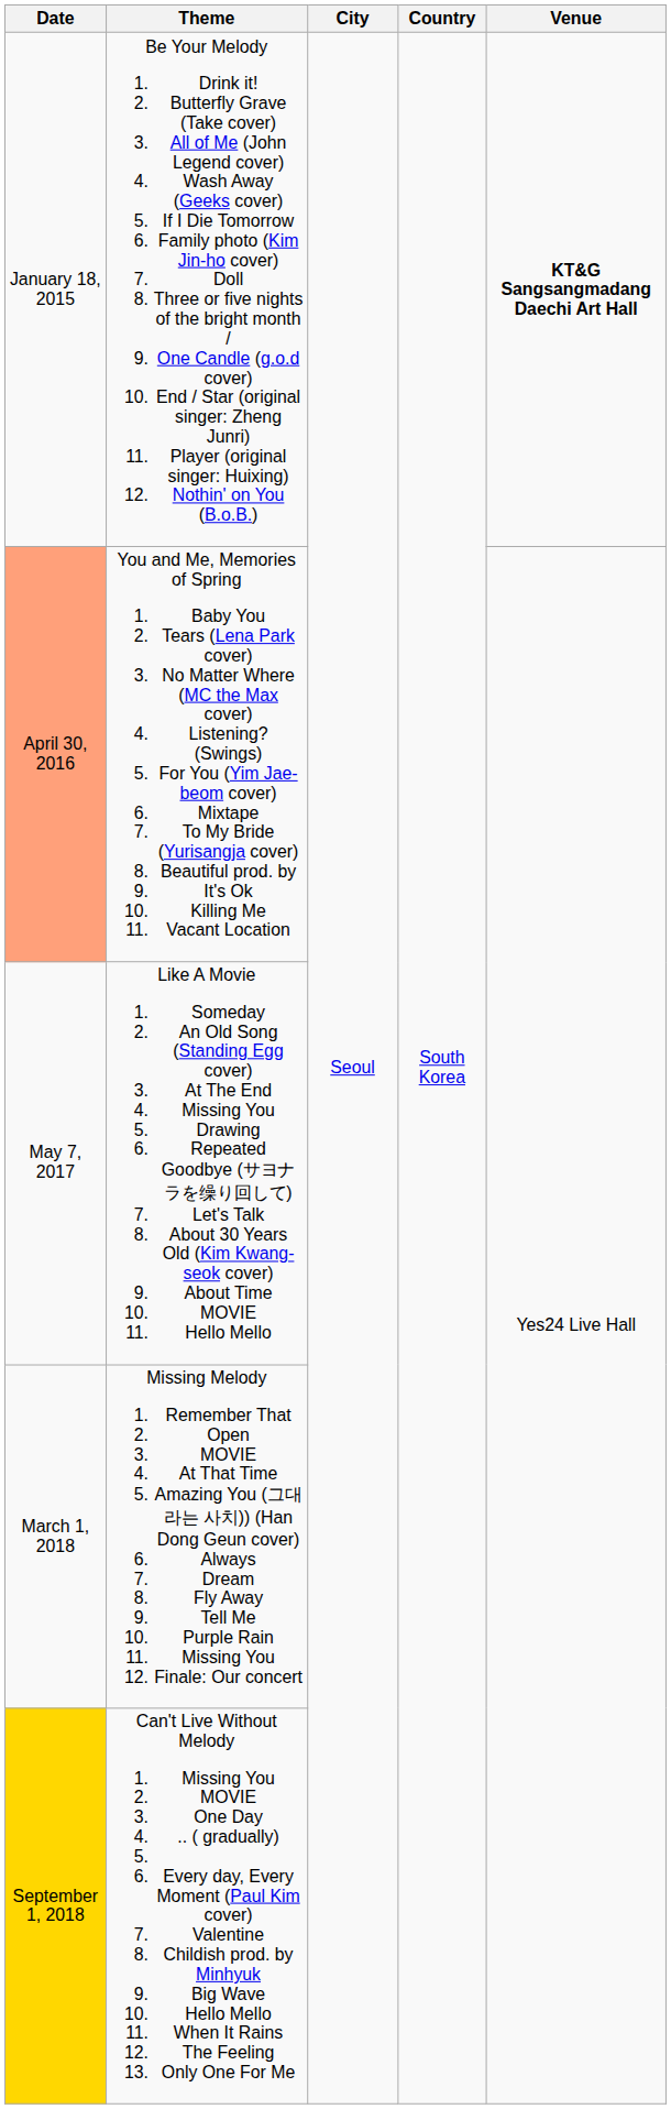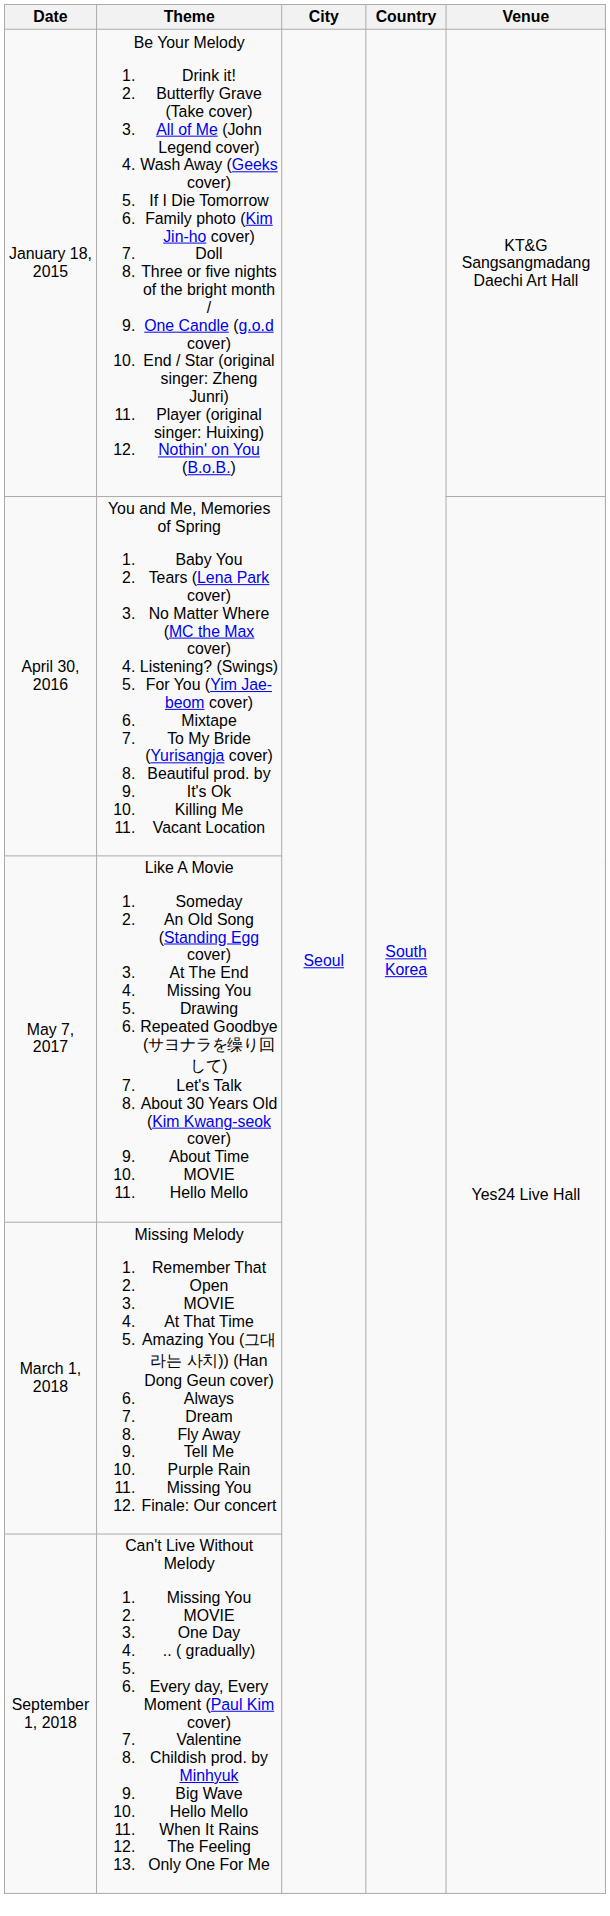January 18, 2015 | Venue: bold -> normal
April 30, 2016 | Date: lightsalmon background -> no background
September 1, 2018 | Date: gold background -> no background
